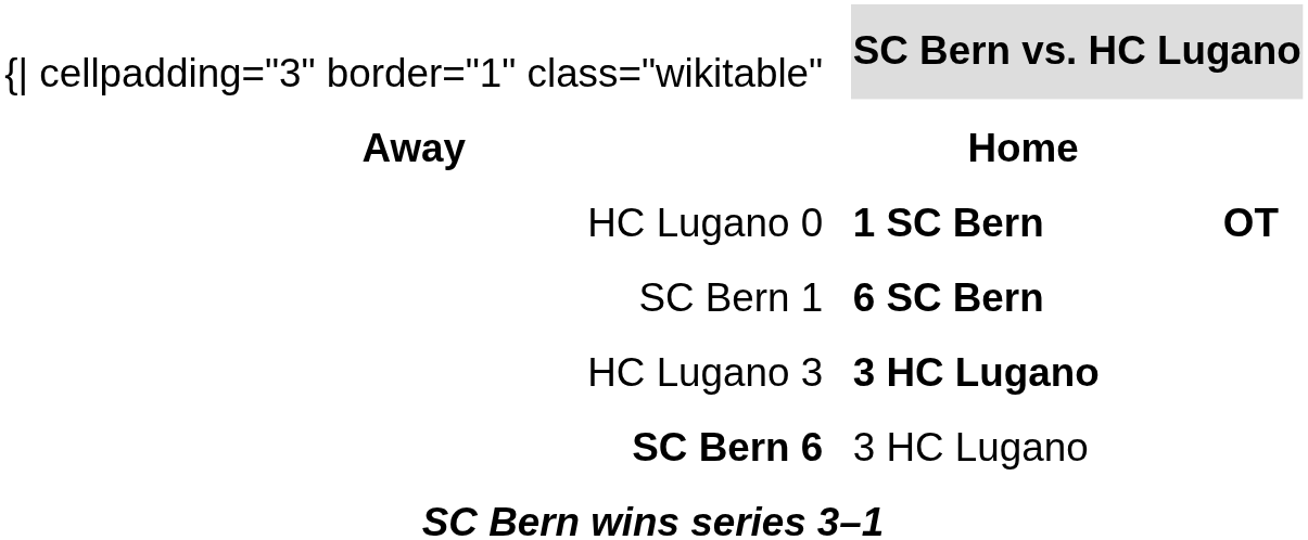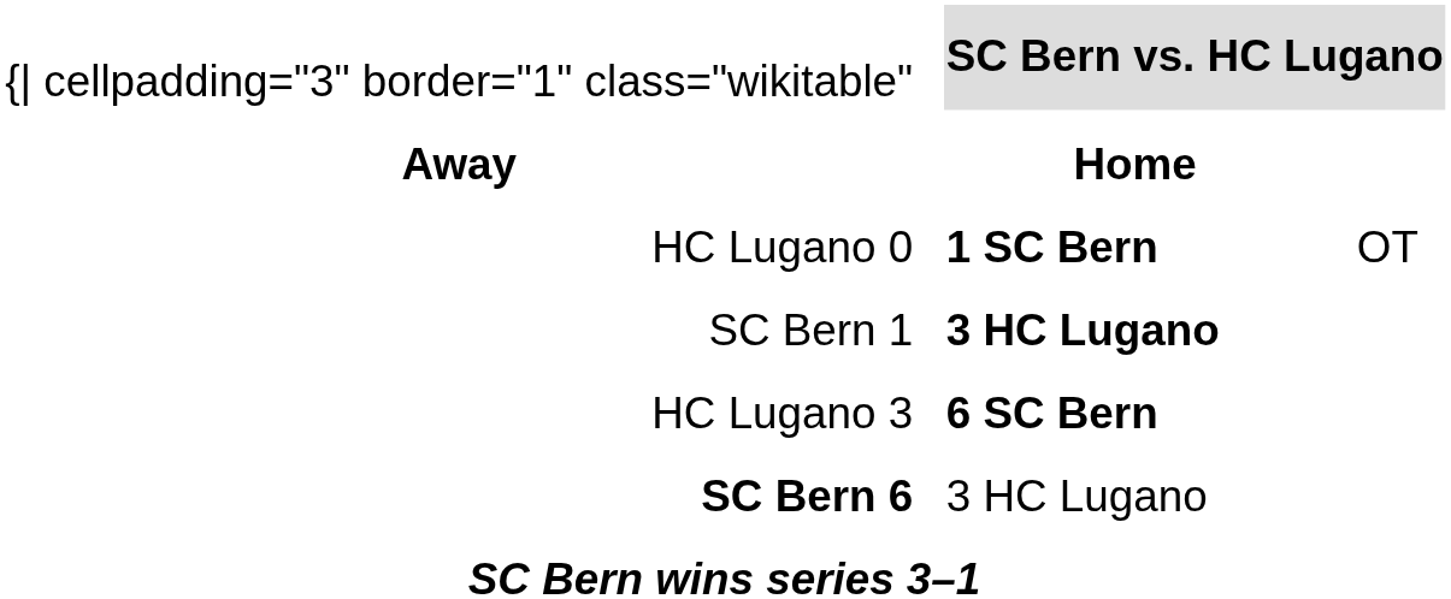HC Lugano 0 | column 3: bold -> normal
SC Bern 1 | column 2: 6 SC Bern -> 3 HC Lugano
HC Lugano 3 | column 2: 3 HC Lugano -> 6 SC Bern
